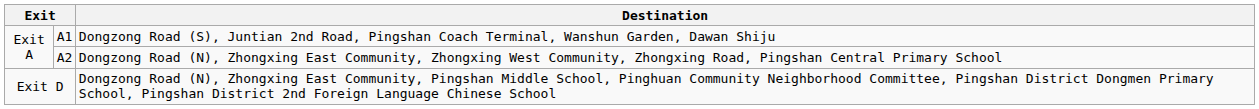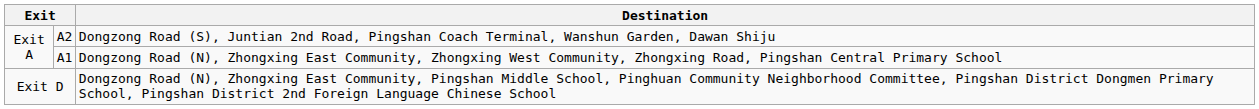row 2 | column 2: A1 -> A2
row 3 | column 2: A2 -> A1
